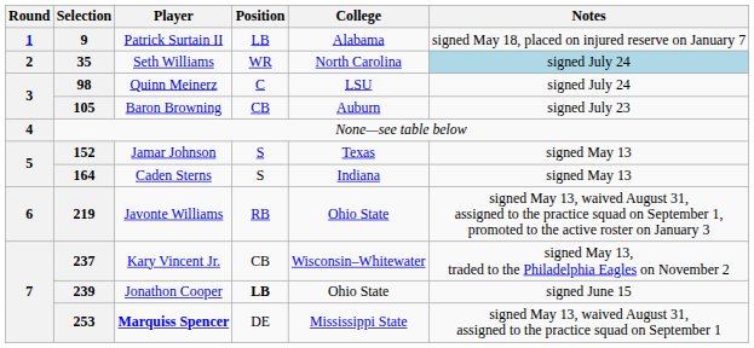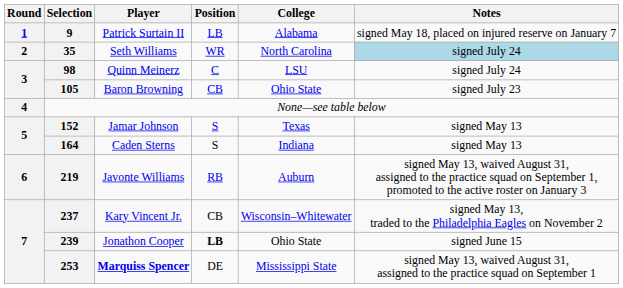105 | College: Auburn -> Ohio State
219 | College: Ohio State -> Auburn
